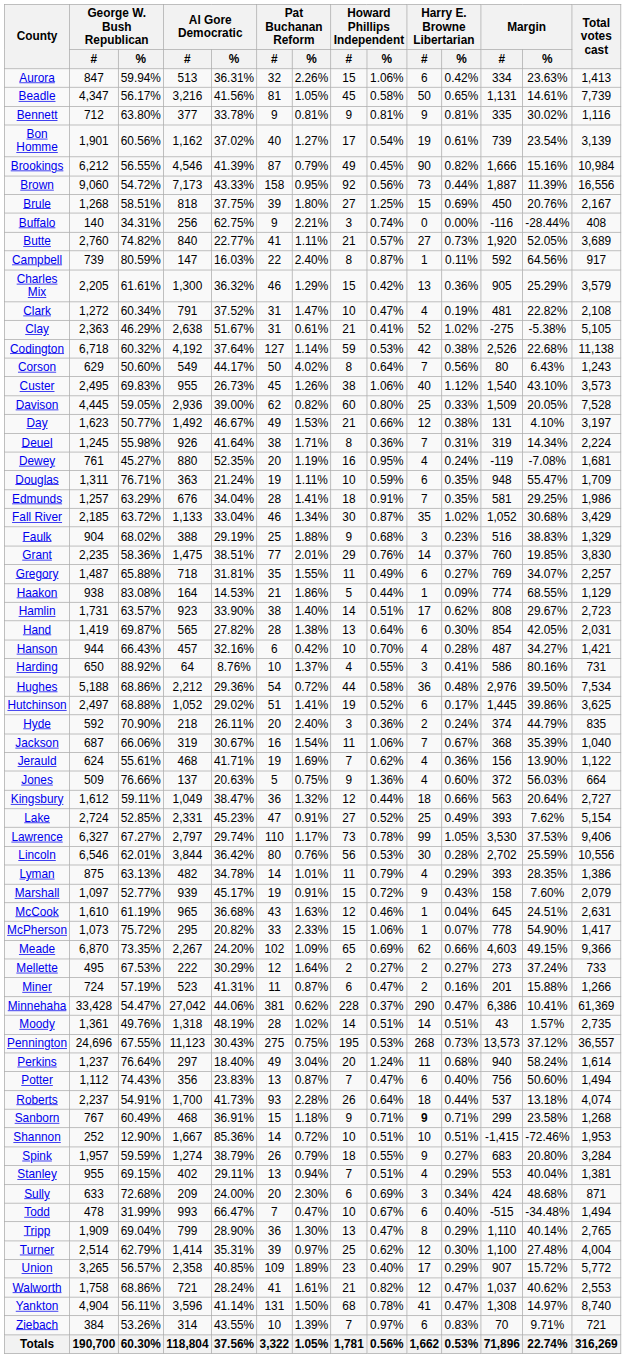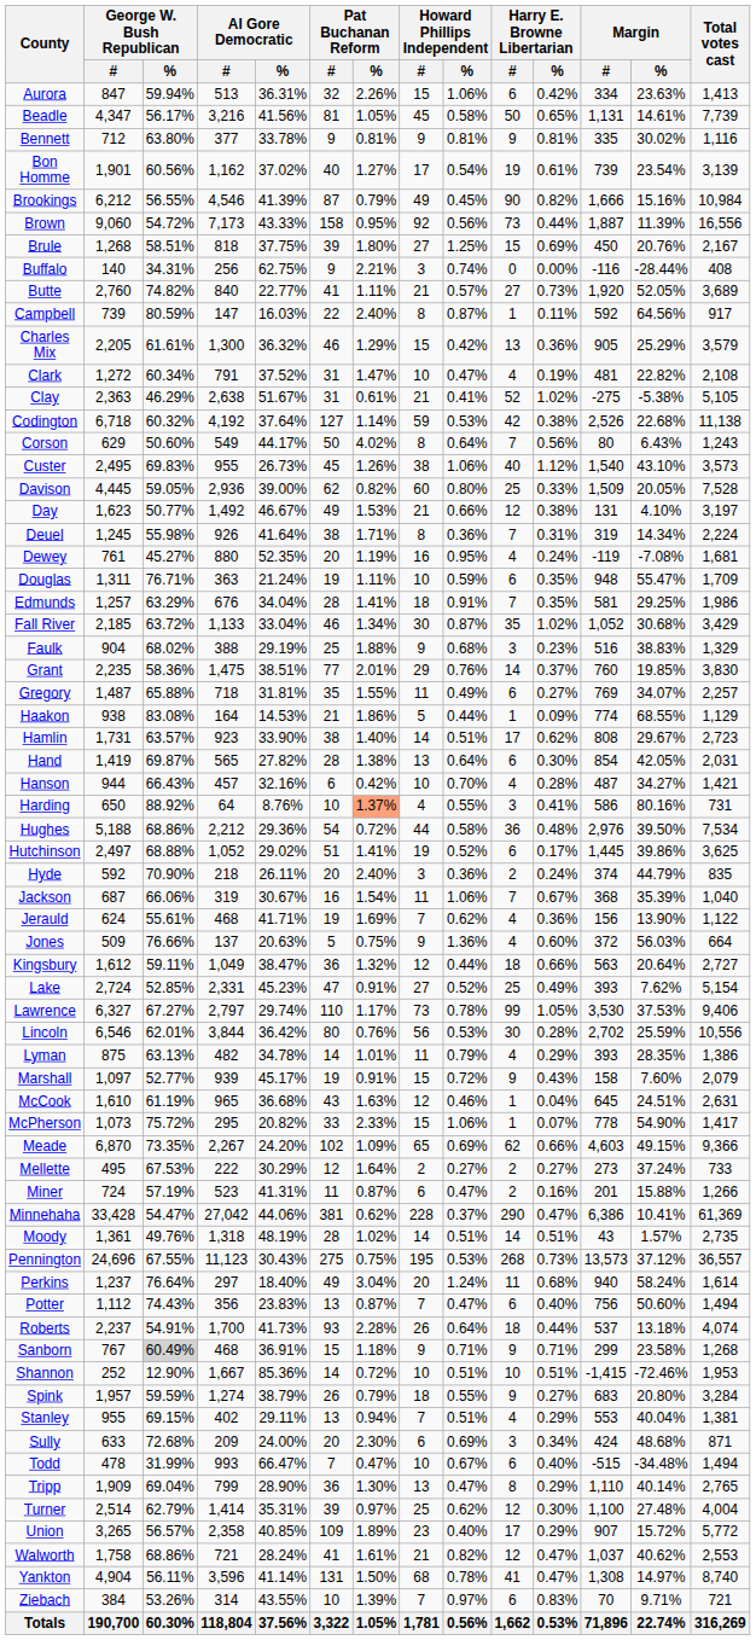Harding | Pat Buchanan Reform / %: no background -> lightsalmon background
Sanborn | George W. Bush Republican / %: no background -> lightgrey background
Sanborn | Harry E. Browne Libertarian / #: bold -> normal
